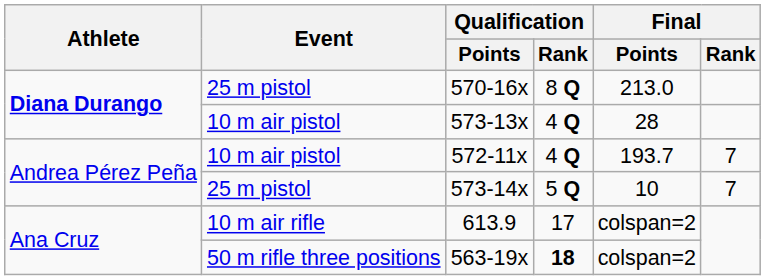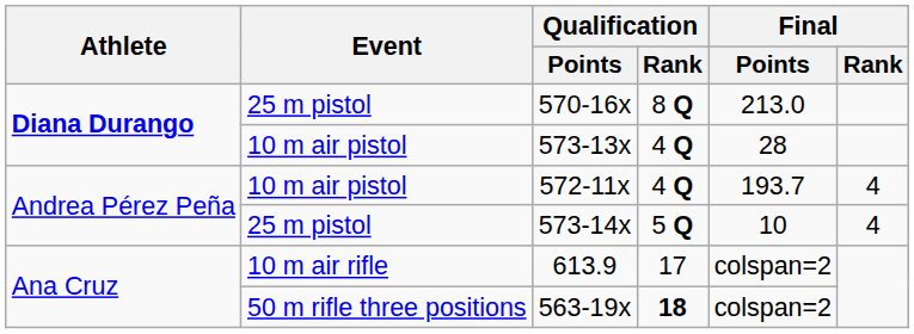572-11x | Final / Rank: 7 -> 4
573-14x | Final / Rank: 7 -> 4
